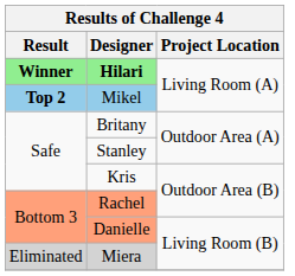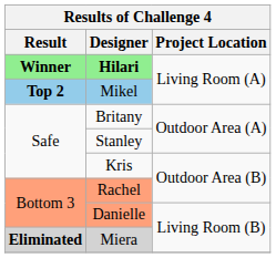Miera | Result: normal -> bold
